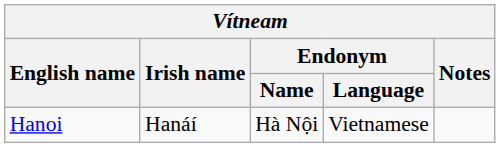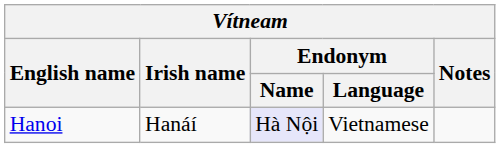Hanoi | Endonym / Name: no background -> lavender background
